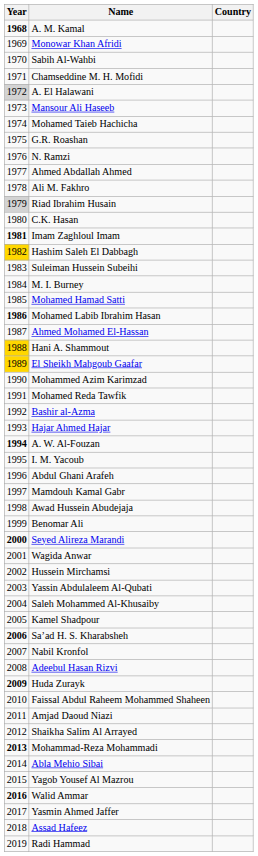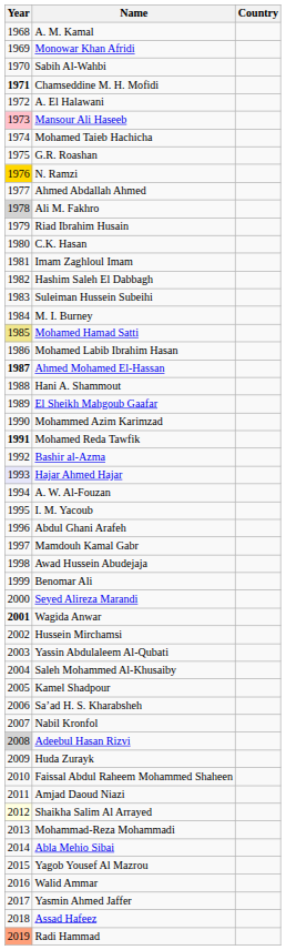A. M. Kamal | Year: bold -> normal
Chamseddine M. H. Mofidi | Year: normal -> bold
A. El Halawani | Year: lightgrey background -> no background
Mansour Ali Haseeb | Year: no background -> pink background
N. Ramzi | Year: no background -> gold background
Ali M. Fakhro | Year: no background -> lightgrey background
Riad Ibrahim Husain | Year: lightgrey background -> no background
Imam Zaghloul Imam | Year: bold -> normal
Hashim Saleh El Dabbagh | Year: gold background -> no background
Mohamed Hamad Satti | Year: no background -> khaki background
Mohamed Labib Ibrahim Hasan | Year: bold -> normal
Ahmed Mohamed El-Hassan | Year: normal -> bold
Hani A. Shammout | Year: gold background -> no background
El Sheikh Mahgoub Gaafar | Year: gold background -> no background
Mohamed Reda Tawfik | Year: normal -> bold
Hajar Ahmed Hajar | Year: no background -> lavender background
A. W. Al-Fouzan | Year: bold -> normal
Seyed Alireza Marandi | Year: bold -> normal
Wagida Anwar | Year: normal -> bold
Sa’ad H. S. Kharabsheh | Year: bold -> normal
Adeebul Hasan Rizvi | Year: no background -> lightgrey background
Huda Zurayk | Year: bold -> normal
Shaikha Salim Al Arrayed | Year: no background -> lightyellow background
Mohammad-Reza Mohammadi | Year: bold -> normal
Walid Ammar | Year: bold -> normal
Radi Hammad | Year: no background -> lightsalmon background
